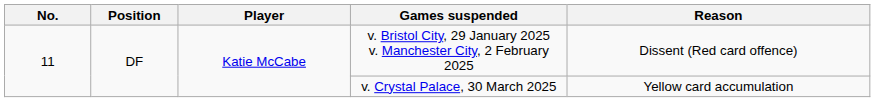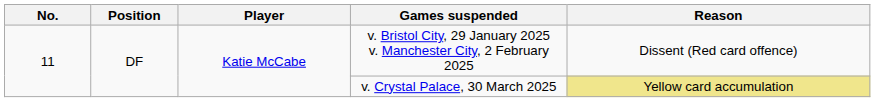v. Crystal Palace, 30 March 2025 | Reason: no background -> khaki background
